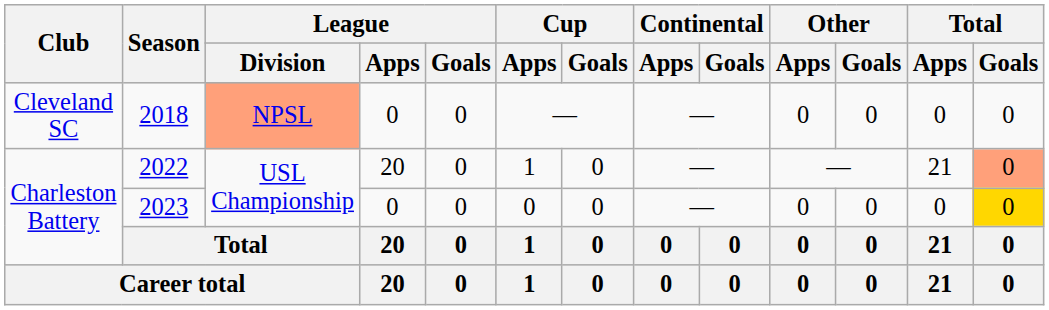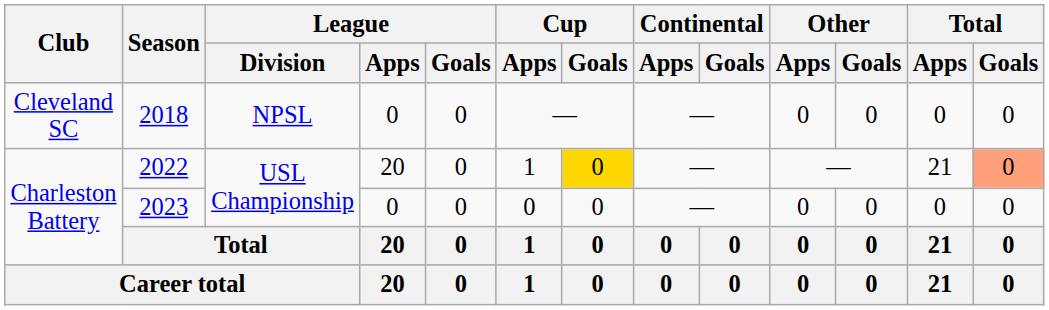2018 | League / Division: lightsalmon background -> no background
2022 | Cup / Goals: no background -> gold background
2023 | Total / Goals: gold background -> no background
